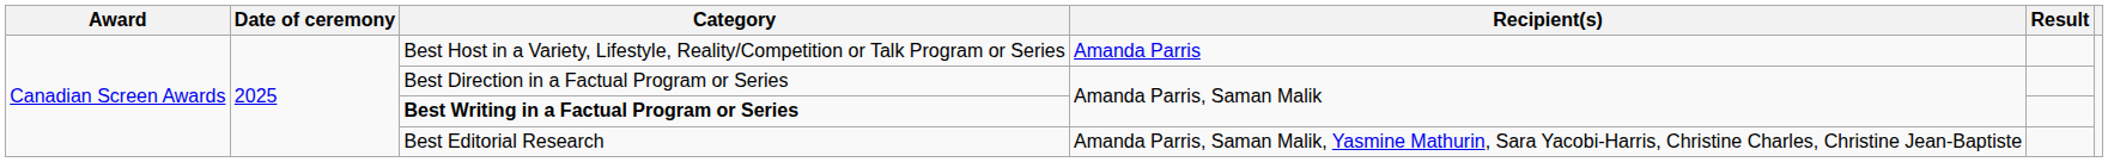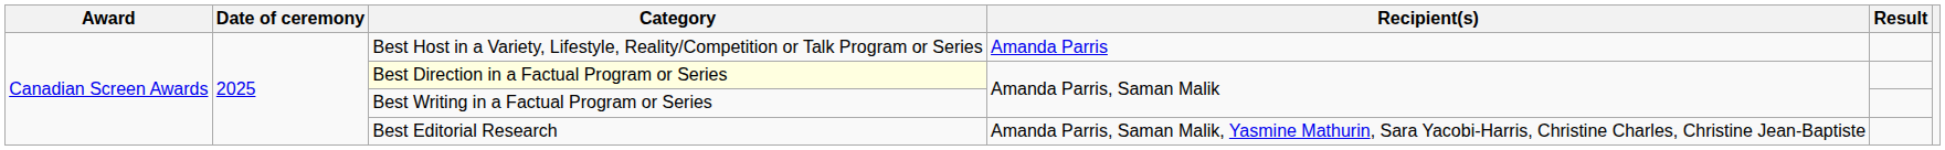Best Direction in a Factual Program or Series | Category: no background -> lightyellow background
Best Writing in a Factual Program or Series | Category: bold -> normal
